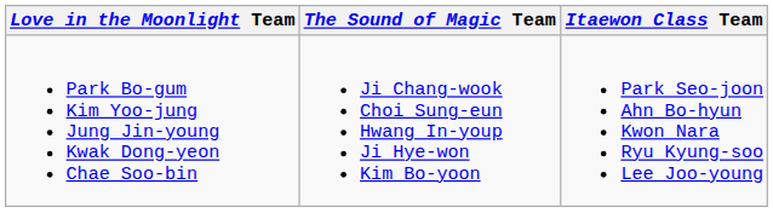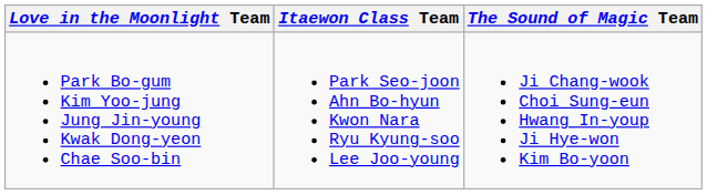columns swapped: Itaewon Class Team <-> The Sound of Magic Team
